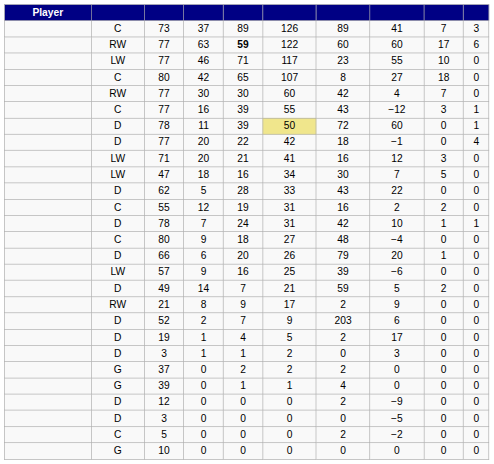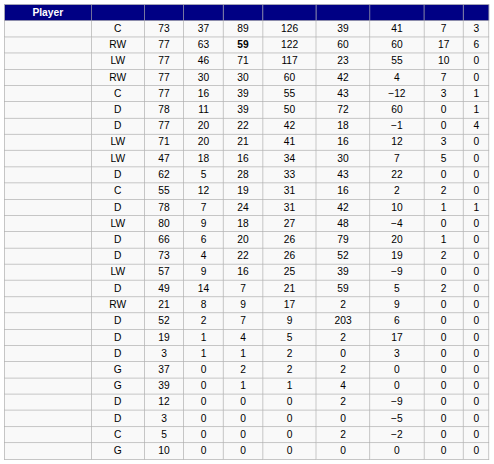73 / 37 | column 7: 89 -> 39
- row: C | 80 | 42 | 65 | 107 | 8 | 27 | 18 | 0
78 / 11 | column 6: khaki background -> no background
80 / 9 | column 2: C -> LW
+ row: D | 73 | 4 | 22 | 26 | 52 | 19 | 2 | 0
57 | column 8: −6 -> −9
